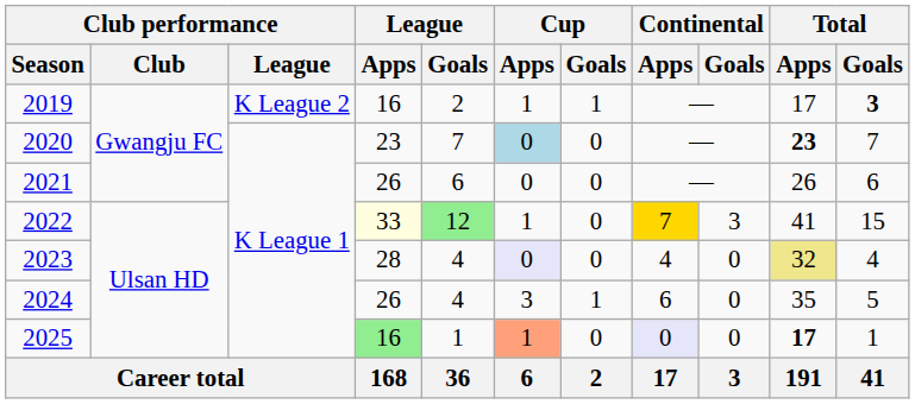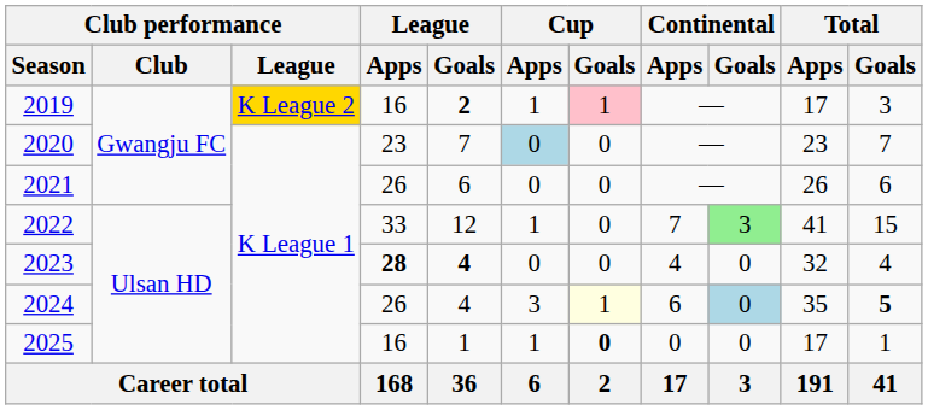2019 | Club performance / League: no background -> gold background
2019 | League / Goals: normal -> bold
2019 | Cup / Goals: no background -> pink background
2019 | Total / Goals: bold -> normal
2020 | Total / Apps: bold -> normal
2022 | League / Apps: lightyellow background -> no background
2022 | League / Goals: lightgreen background -> no background
2022 | Continental / Apps: gold background -> no background
2022 | Continental / Goals: no background -> lightgreen background
2023 | League / Apps: normal -> bold
2023 | League / Goals: normal -> bold
2023 | Cup / Apps: lavender background -> no background
2023 | Total / Apps: khaki background -> no background
2024 | Cup / Goals: no background -> lightyellow background
2024 | Continental / Goals: no background -> lightblue background
2024 | Total / Goals: normal -> bold
2025 | League / Apps: lightgreen background -> no background
2025 | Cup / Apps: lightsalmon background -> no background
2025 | Cup / Goals: normal -> bold
2025 | Continental / Apps: lavender background -> no background
2025 | Total / Apps: bold -> normal
